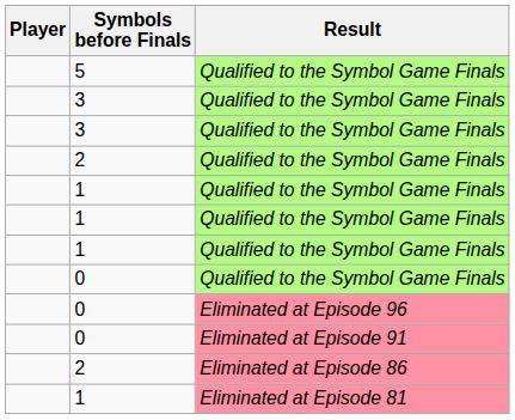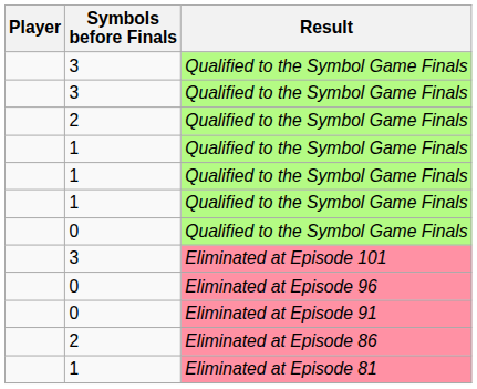- row: 5 | Qualified to the Symbol Game Finals
+ row: 3 | Eliminated at Episode 101
